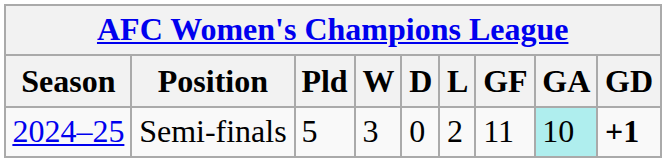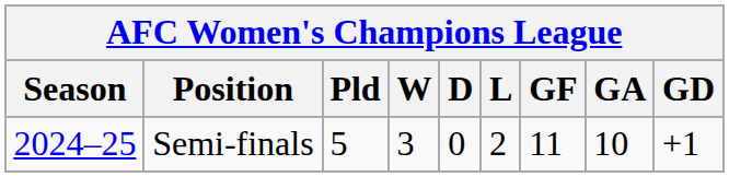Semi-finals | GA: paleturquoise background -> no background
Semi-finals | GD: bold -> normal
